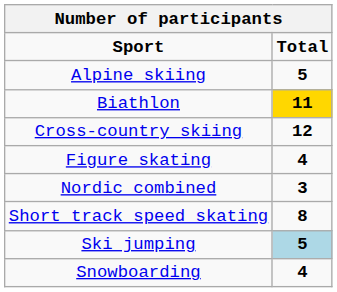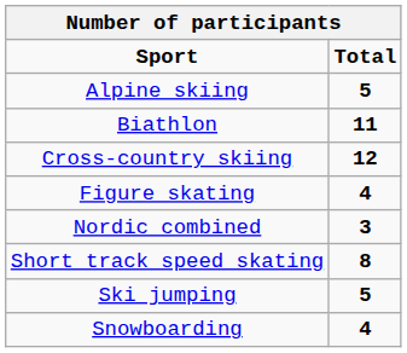Biathlon | Total: gold background -> no background
Ski jumping | Total: lightblue background -> no background
